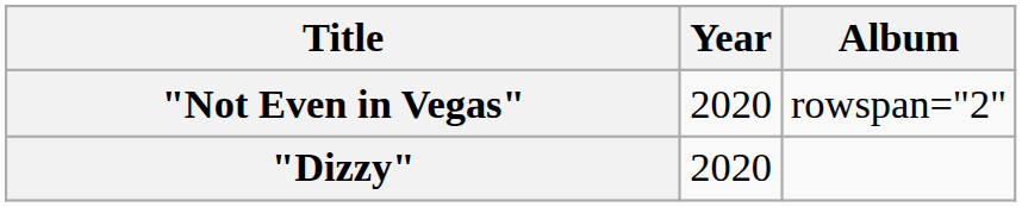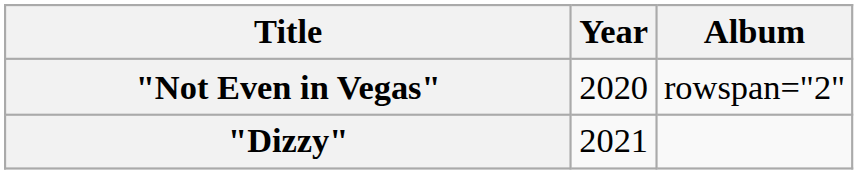"Dizzy" | Year: 2020 -> 2021
